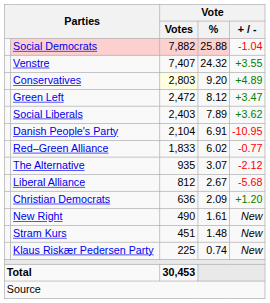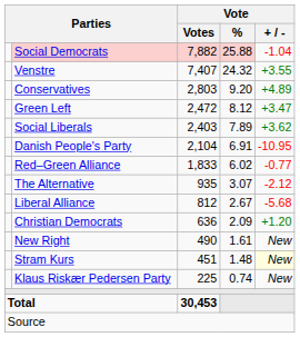Conservatives | Vote / Votes: lightyellow background -> no background
Stram Kurs | Vote / + / -: no background -> lightyellow background
